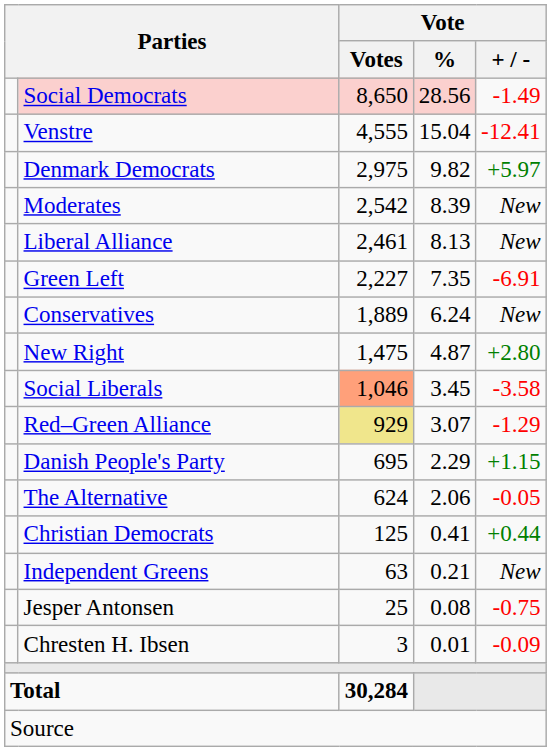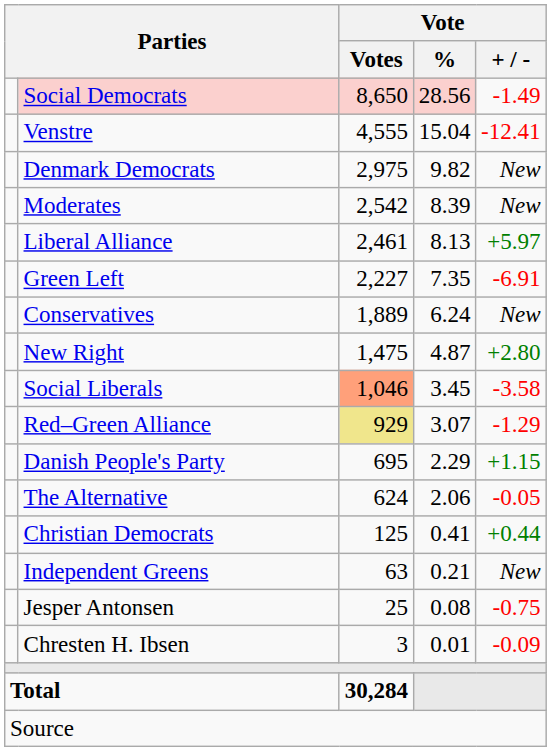Denmark Democrats | Vote / + / -: +5.97 -> New
Liberal Alliance | Vote / + / -: New -> +5.97
